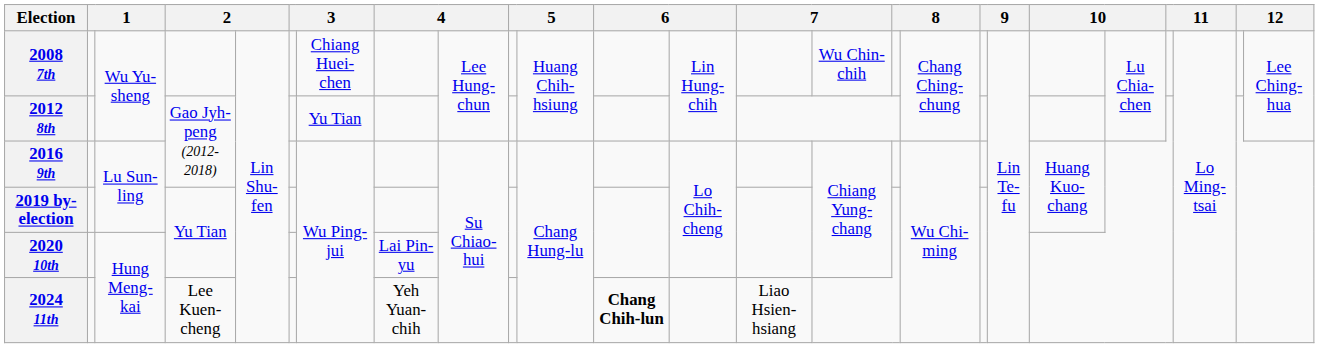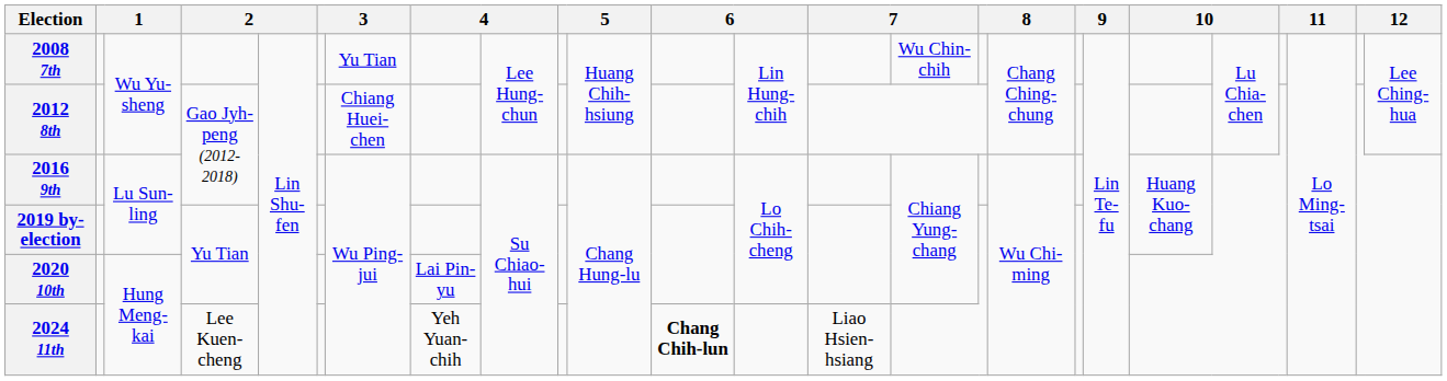2008 7th | column 7: Chiang Huei-chen -> Yu Tian
2012 8th | column 7: Yu Tian -> Chiang Huei-chen
